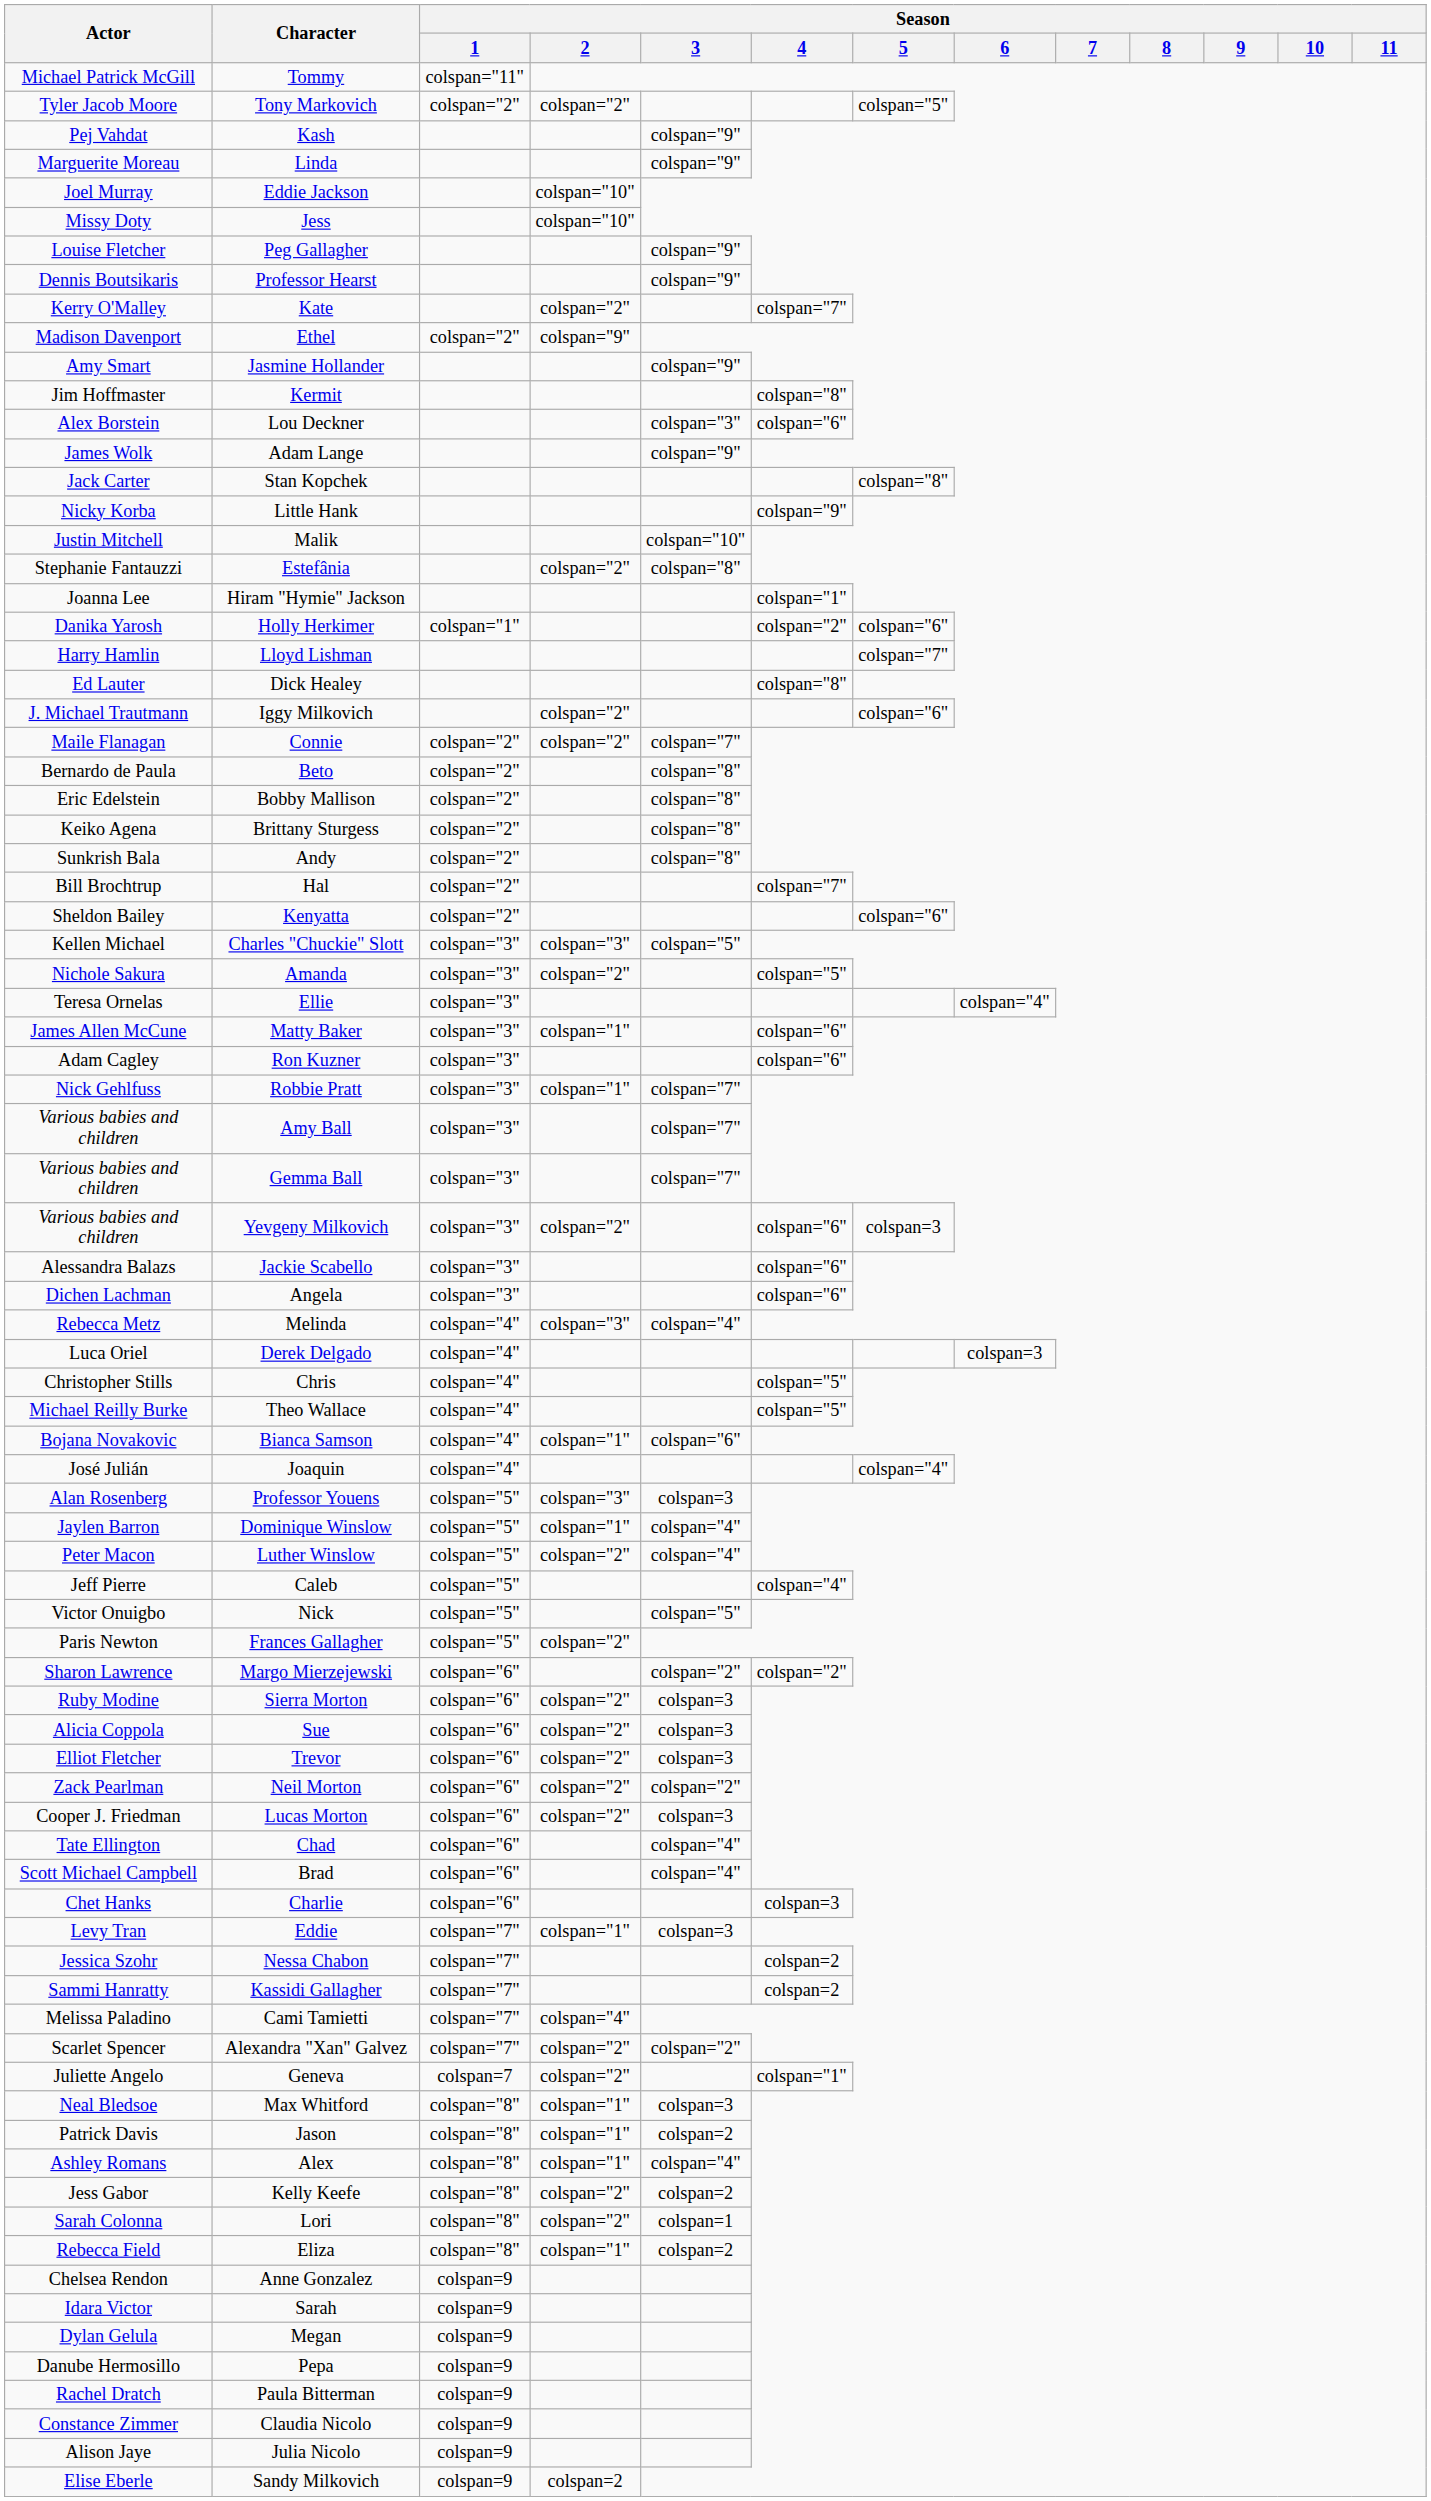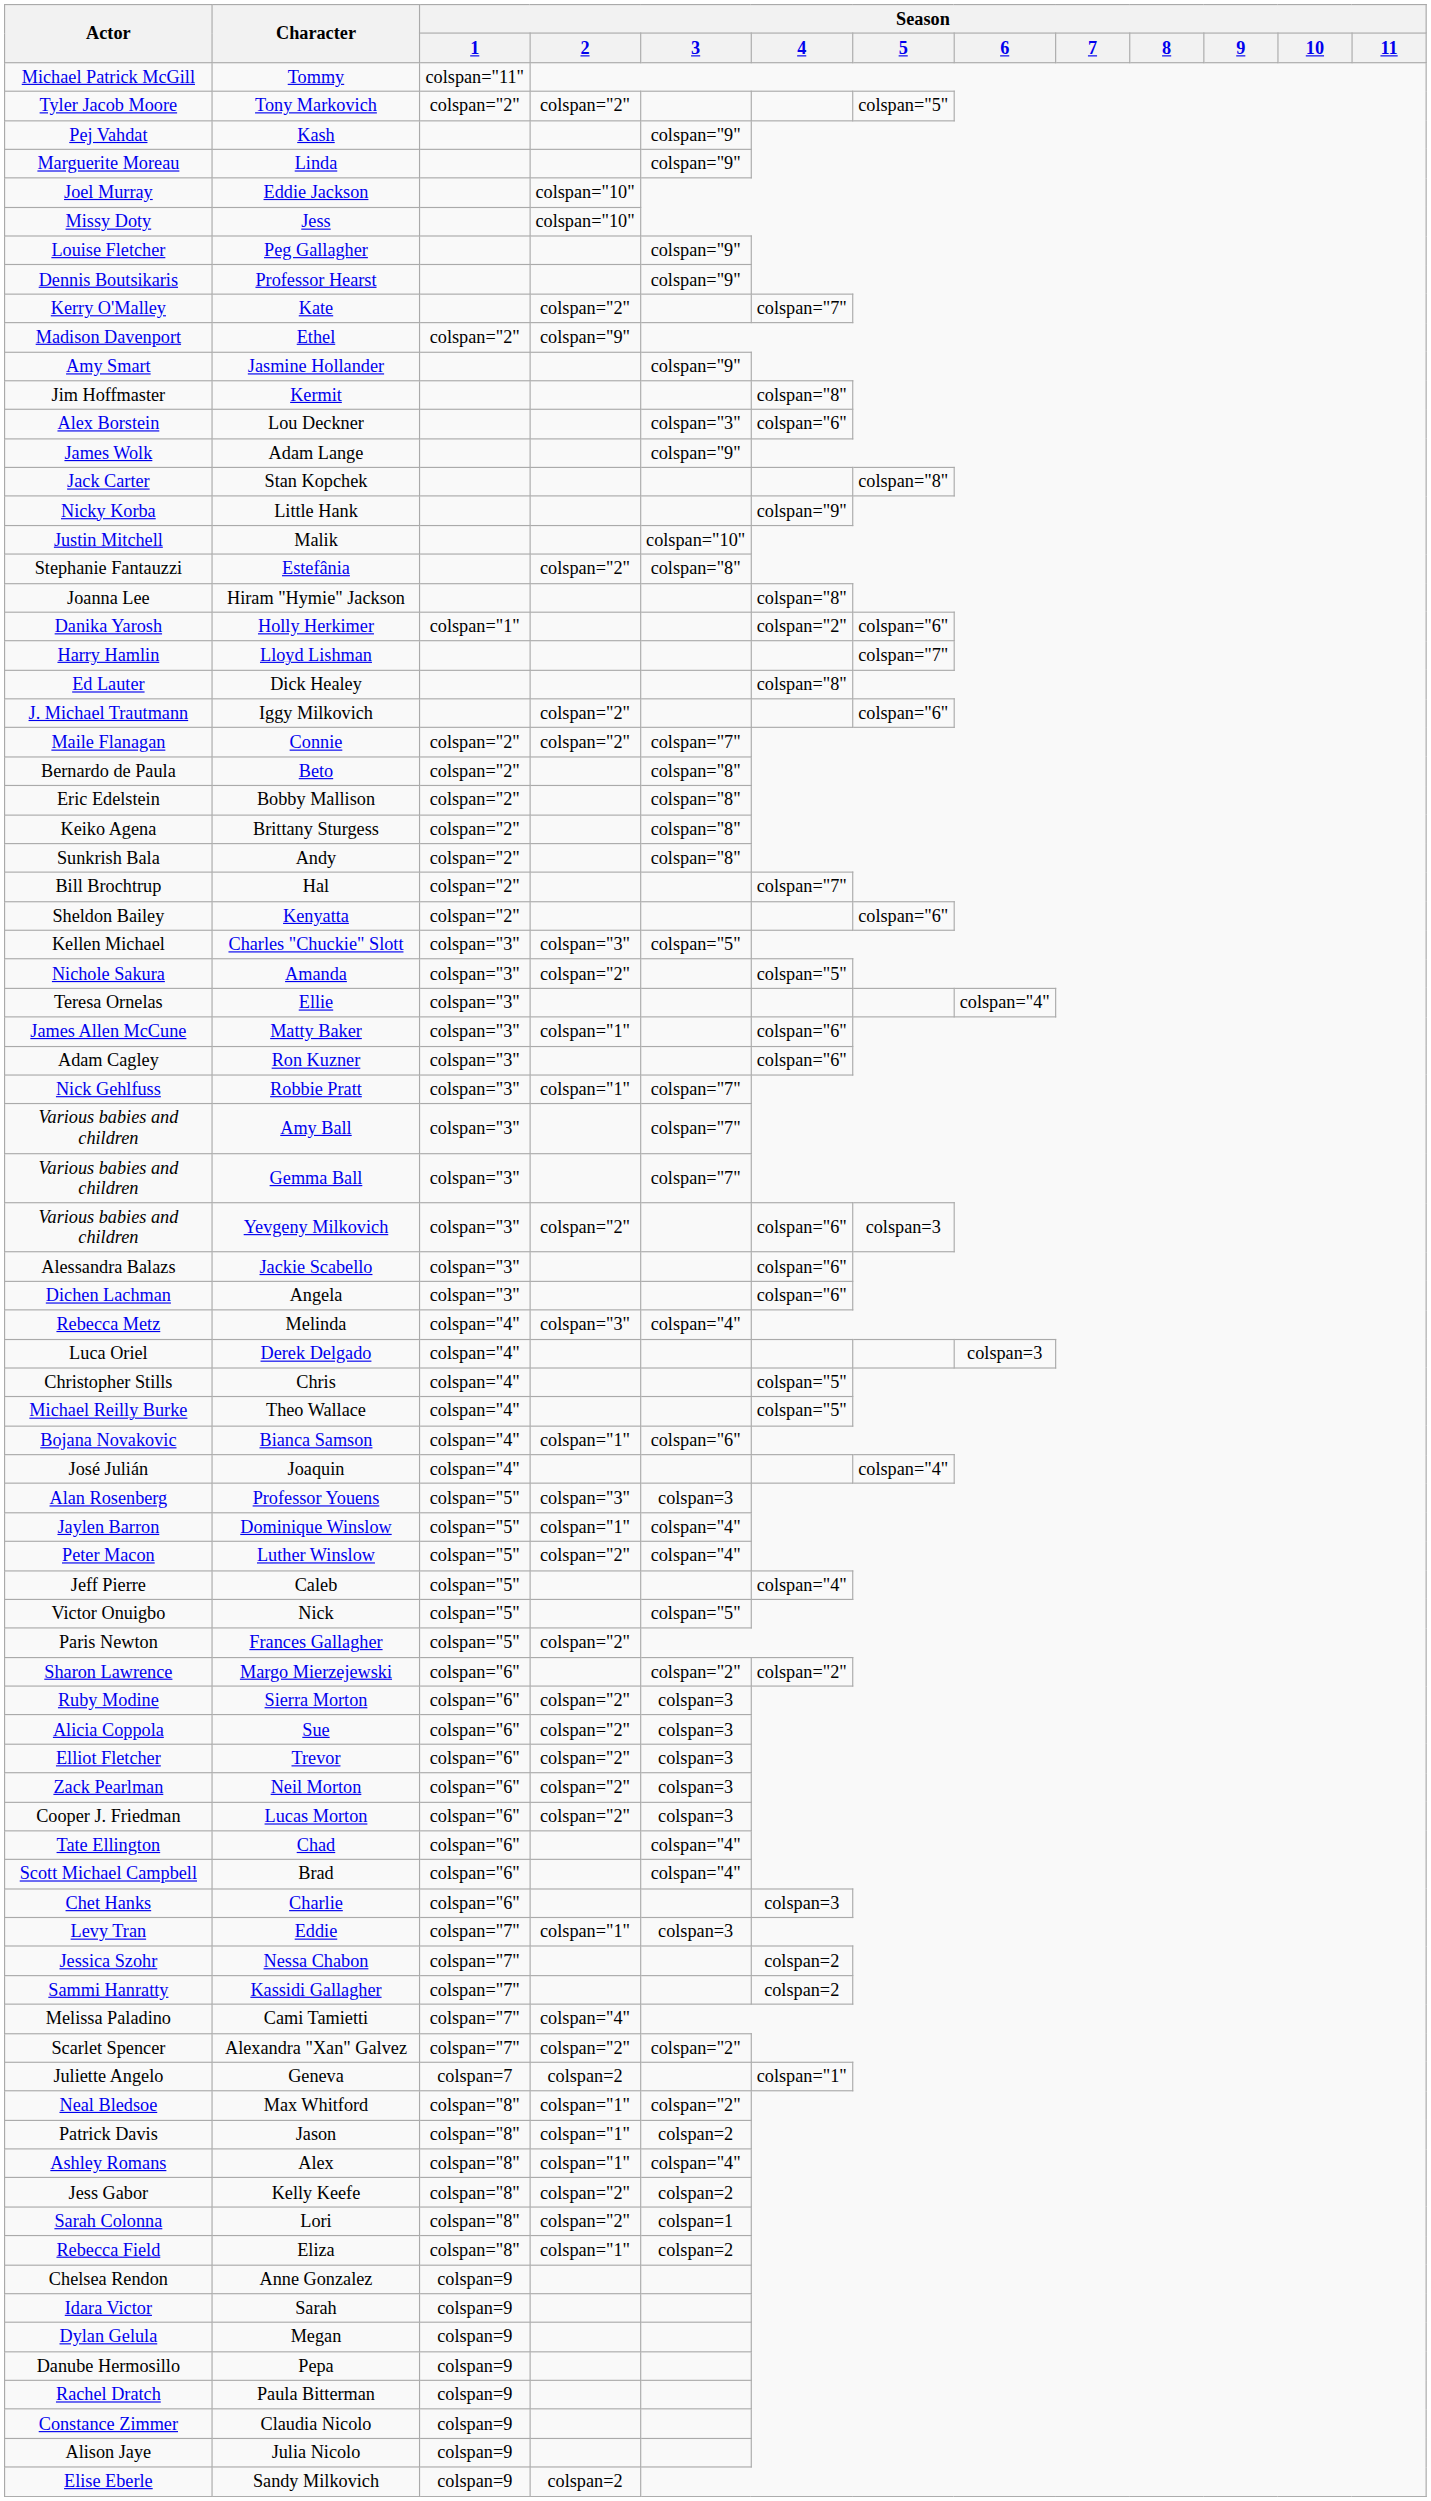Hiram "Hymie" Jackson | Season / 4: colspan="1" -> colspan="8"
Neil Morton | Season / 3: colspan="2" -> colspan=3
Geneva | Season / 2: colspan="2" -> colspan=2
Max Whitford | Season / 3: colspan=3 -> colspan="2"
